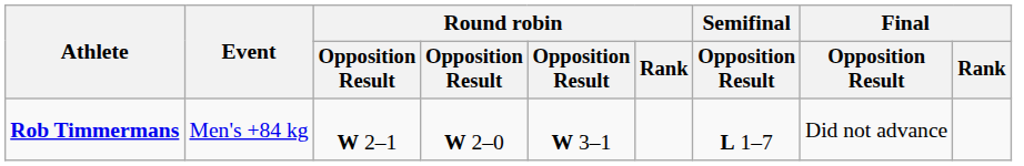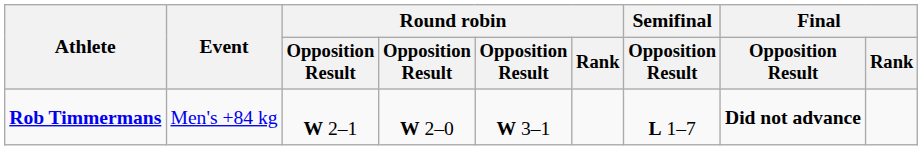Rob Timmermans | Final / Opposition Result: normal -> bold
